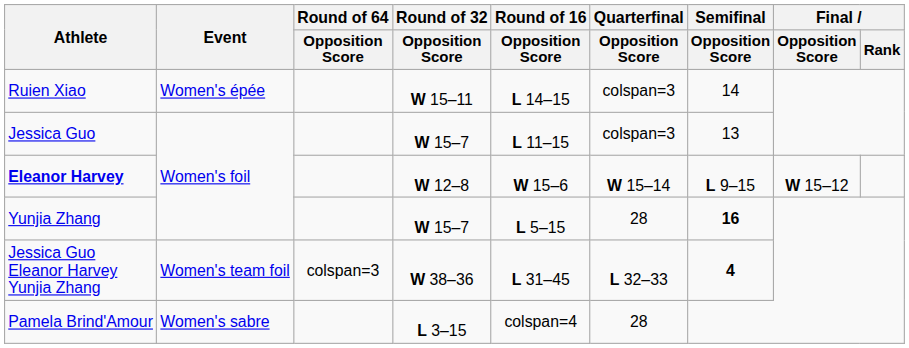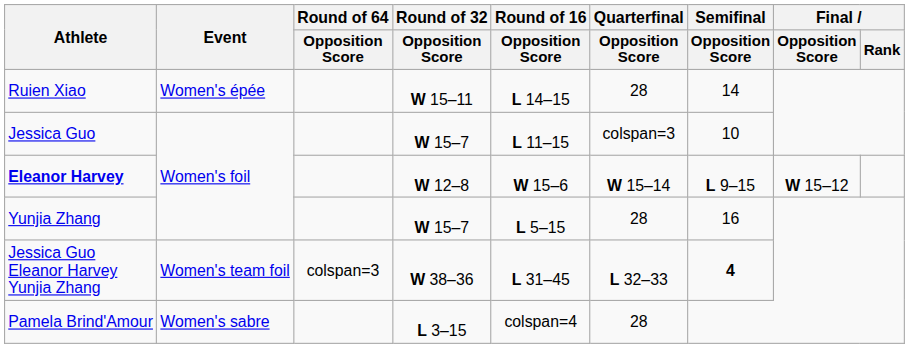Ruien Xiao | Quarterfinal / Opposition Score: colspan=3 -> 28
Jessica Guo | Semifinal / Opposition Score: 13 -> 10
Yunjia Zhang | Semifinal / Opposition Score: bold -> normal
